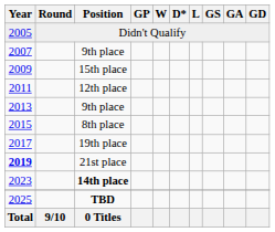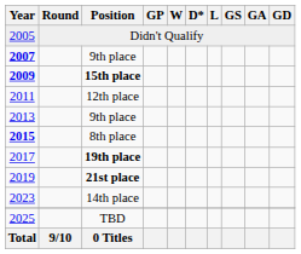2007 / 9th place | Year: normal -> bold
15th place | Year: normal -> bold
15th place | Position: normal -> bold
8th place | Year: normal -> bold
19th place | Position: normal -> bold
21st place | Year: bold -> normal
21st place | Position: normal -> bold
14th place | Position: bold -> normal
TBD | Position: bold -> normal
